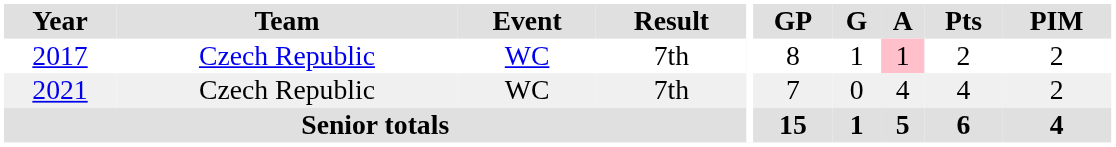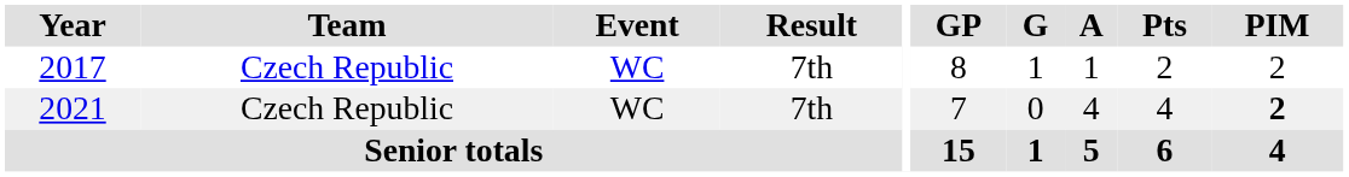2017 | A: pink background -> no background
2021 | PIM: normal -> bold
